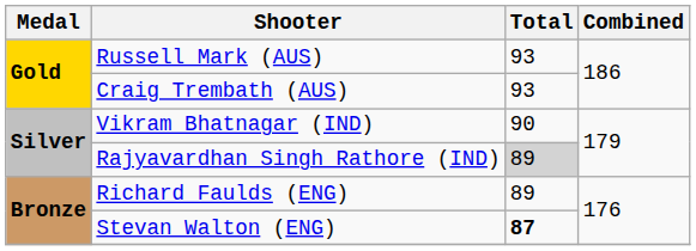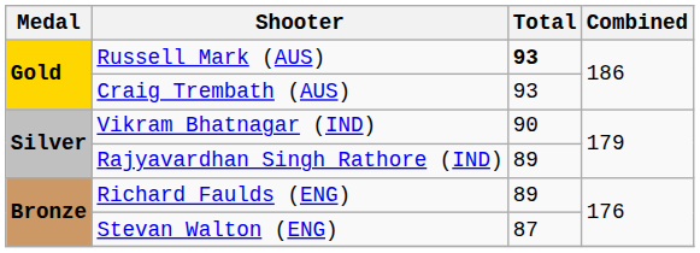Russell Mark (AUS) | Total: normal -> bold
Rajyavardhan Singh Rathore (IND) | Total: lightgrey background -> no background
Stevan Walton (ENG) | Total: bold -> normal
